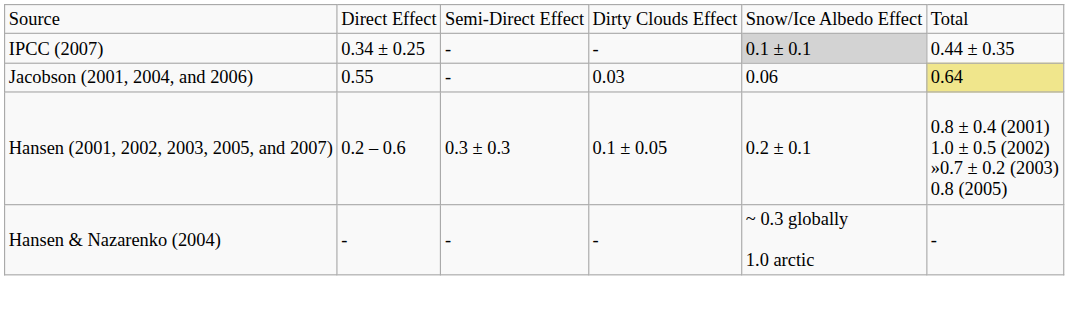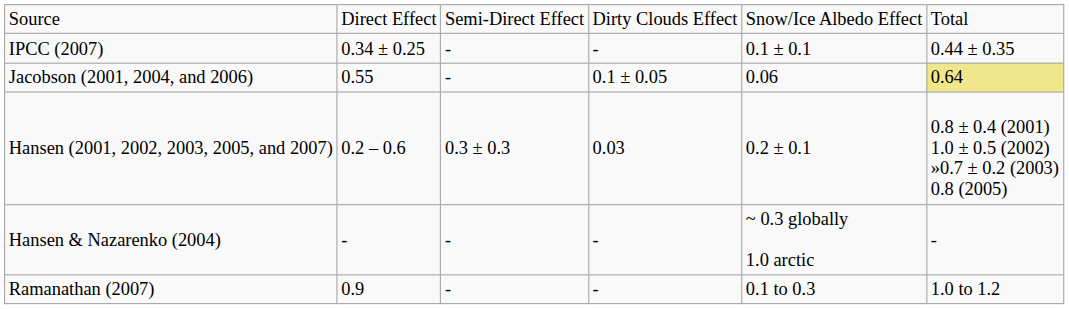IPCC (2007) | column 5: lightgrey background -> no background
Jacobson (2001, 2004, and 2006) | column 4: 0.03 -> 0.1 ± 0.05
Hansen (2001, 2002, 2003, 2005, and 2007) | column 4: 0.1 ± 0.05 -> 0.03
+ row: Ramanathan (2007) | 0.9 | - | - | 0.1 to 0.3 | 1.0 to 1.2
